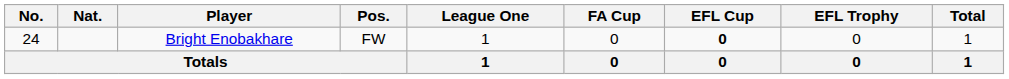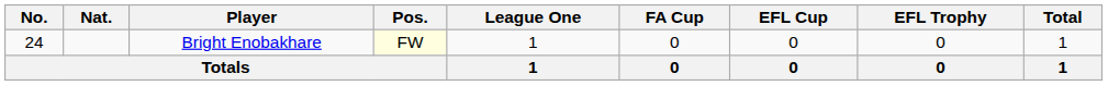Bright Enobakhare | Pos.: no background -> lightyellow background
Bright Enobakhare | EFL Cup: bold -> normal
